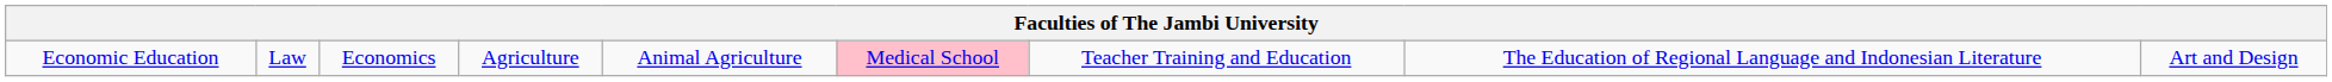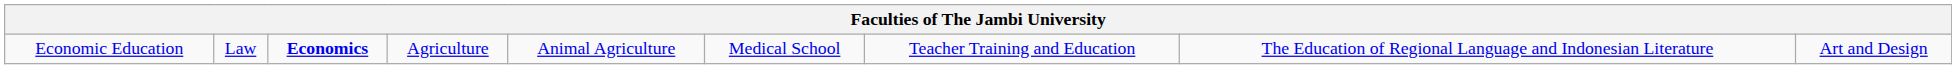Economic Education | column 3: normal -> bold
Economic Education | column 6: pink background -> no background
